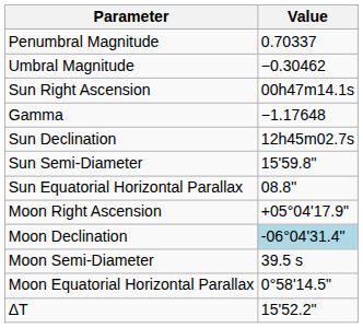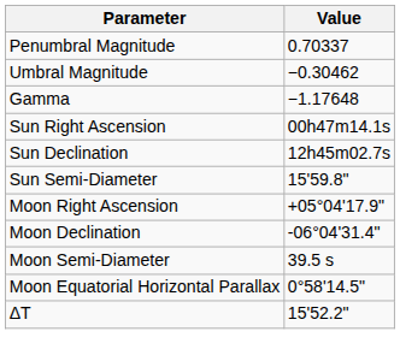rows swapped: Gamma <-> Sun Right Ascension
- row: Sun Equatorial Horizontal Parallax | 08.8"
Moon Declination | Value: lightblue background -> no background
